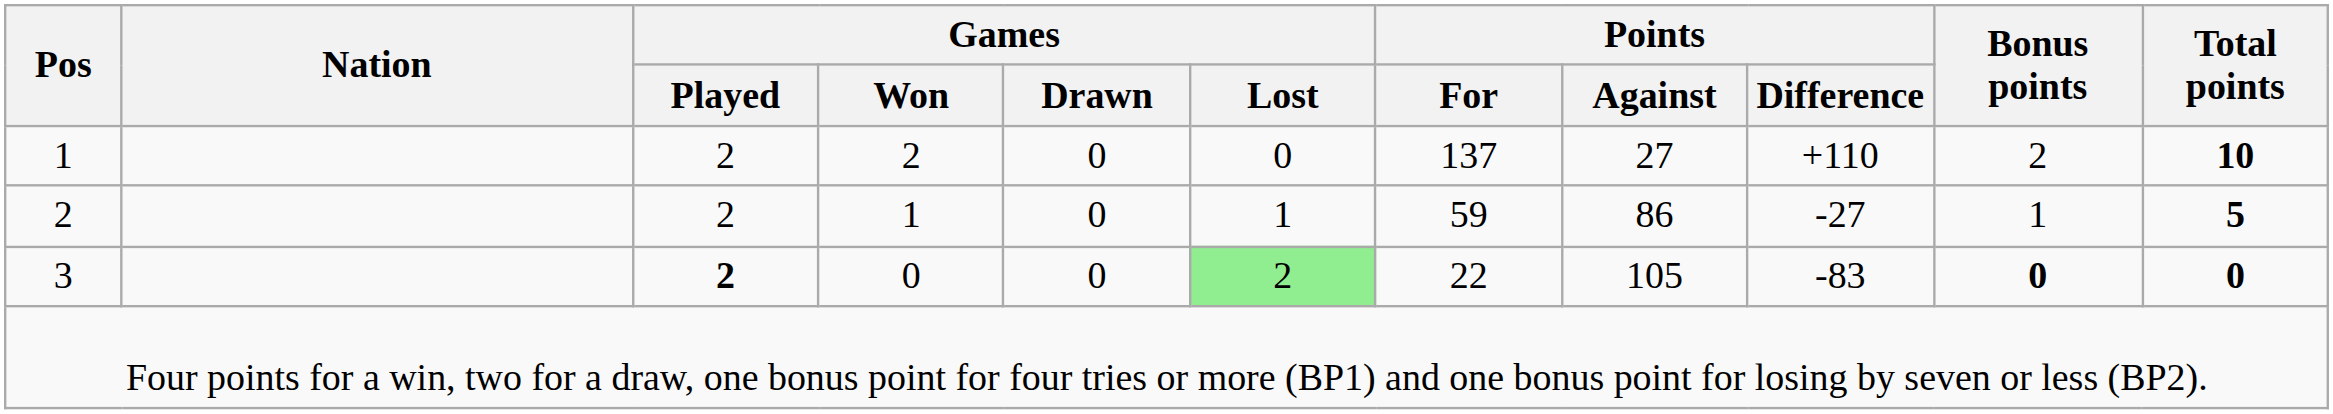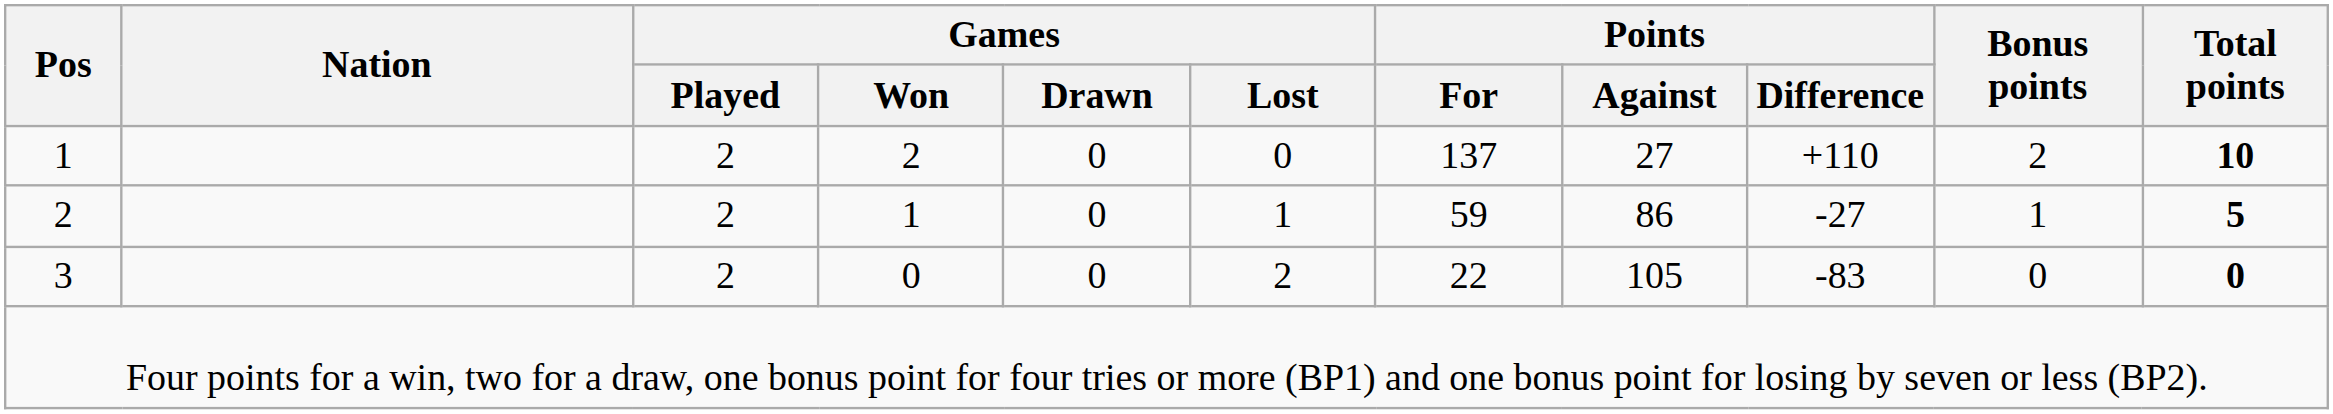3 | Games / Played: bold -> normal
3 | Games / Lost: lightgreen background -> no background
3 | Bonus points: bold -> normal
